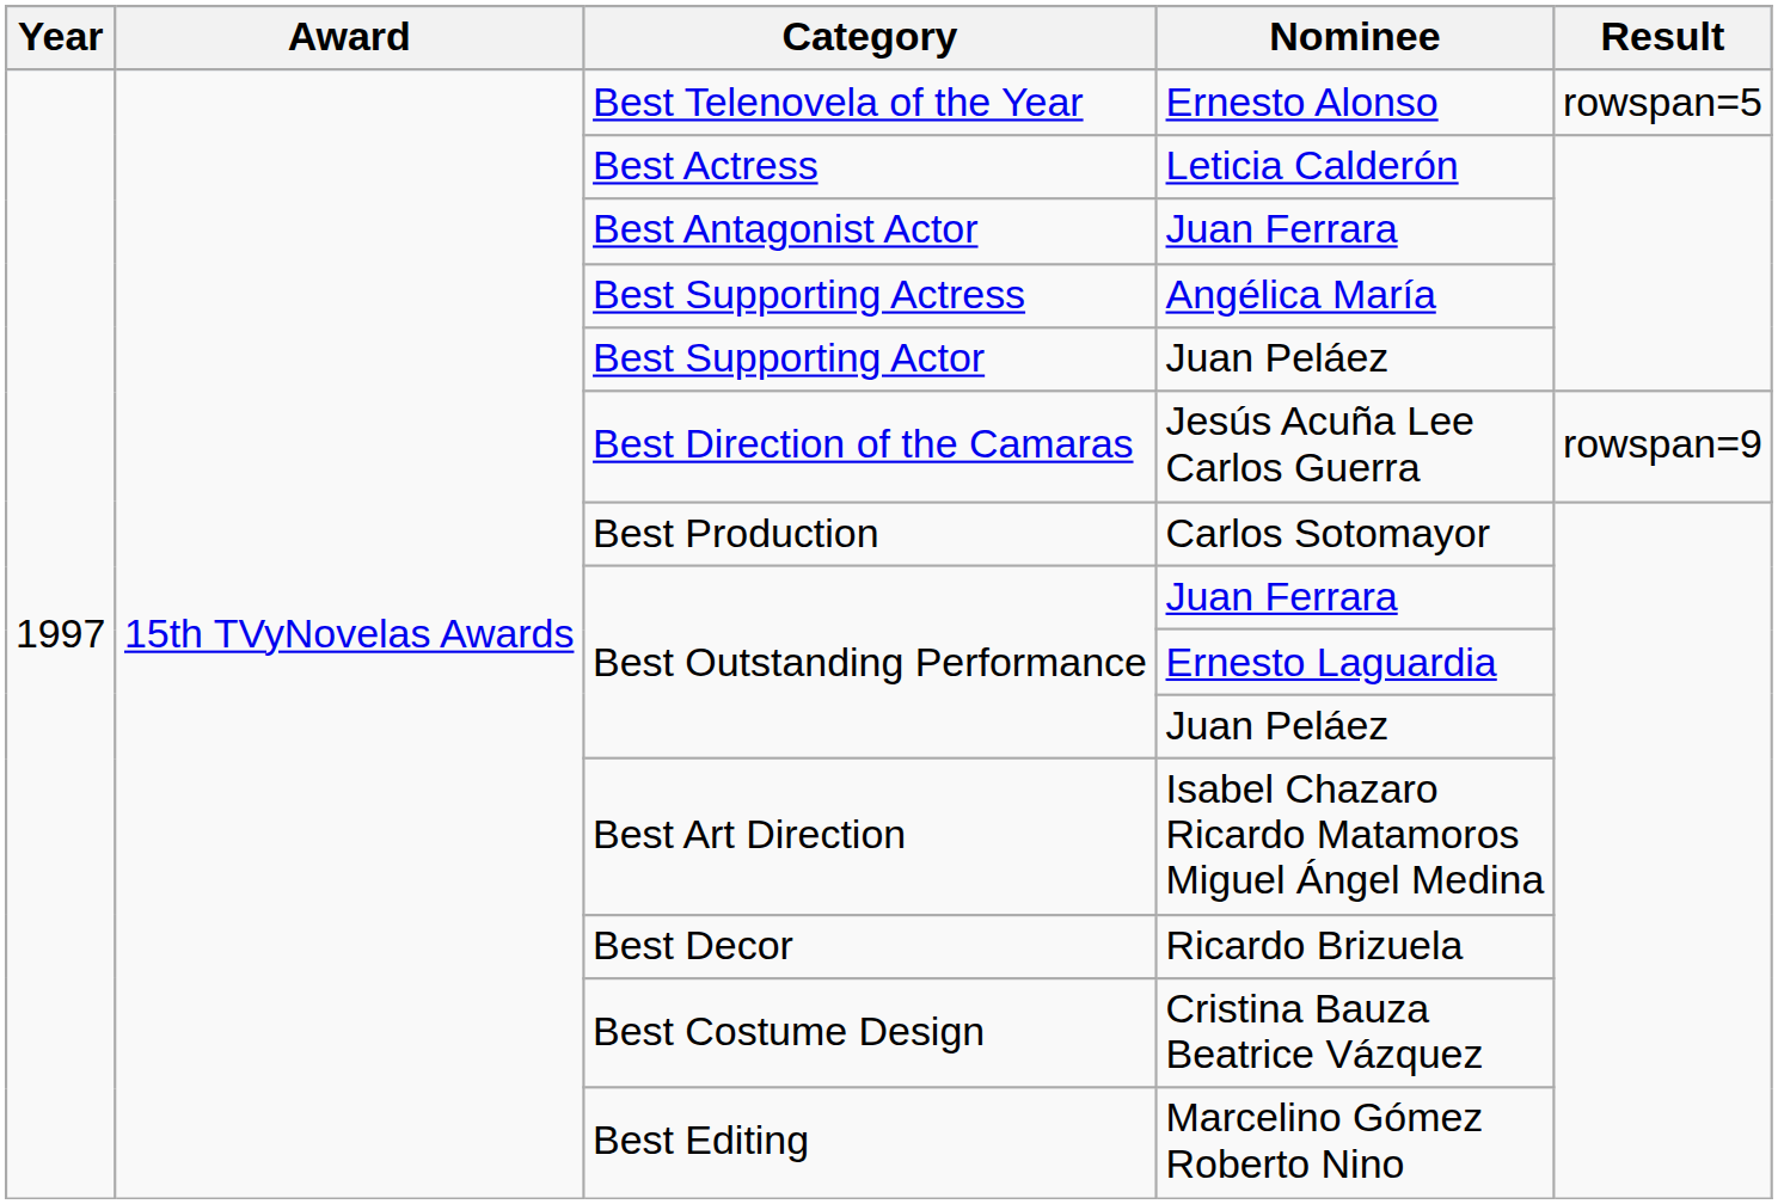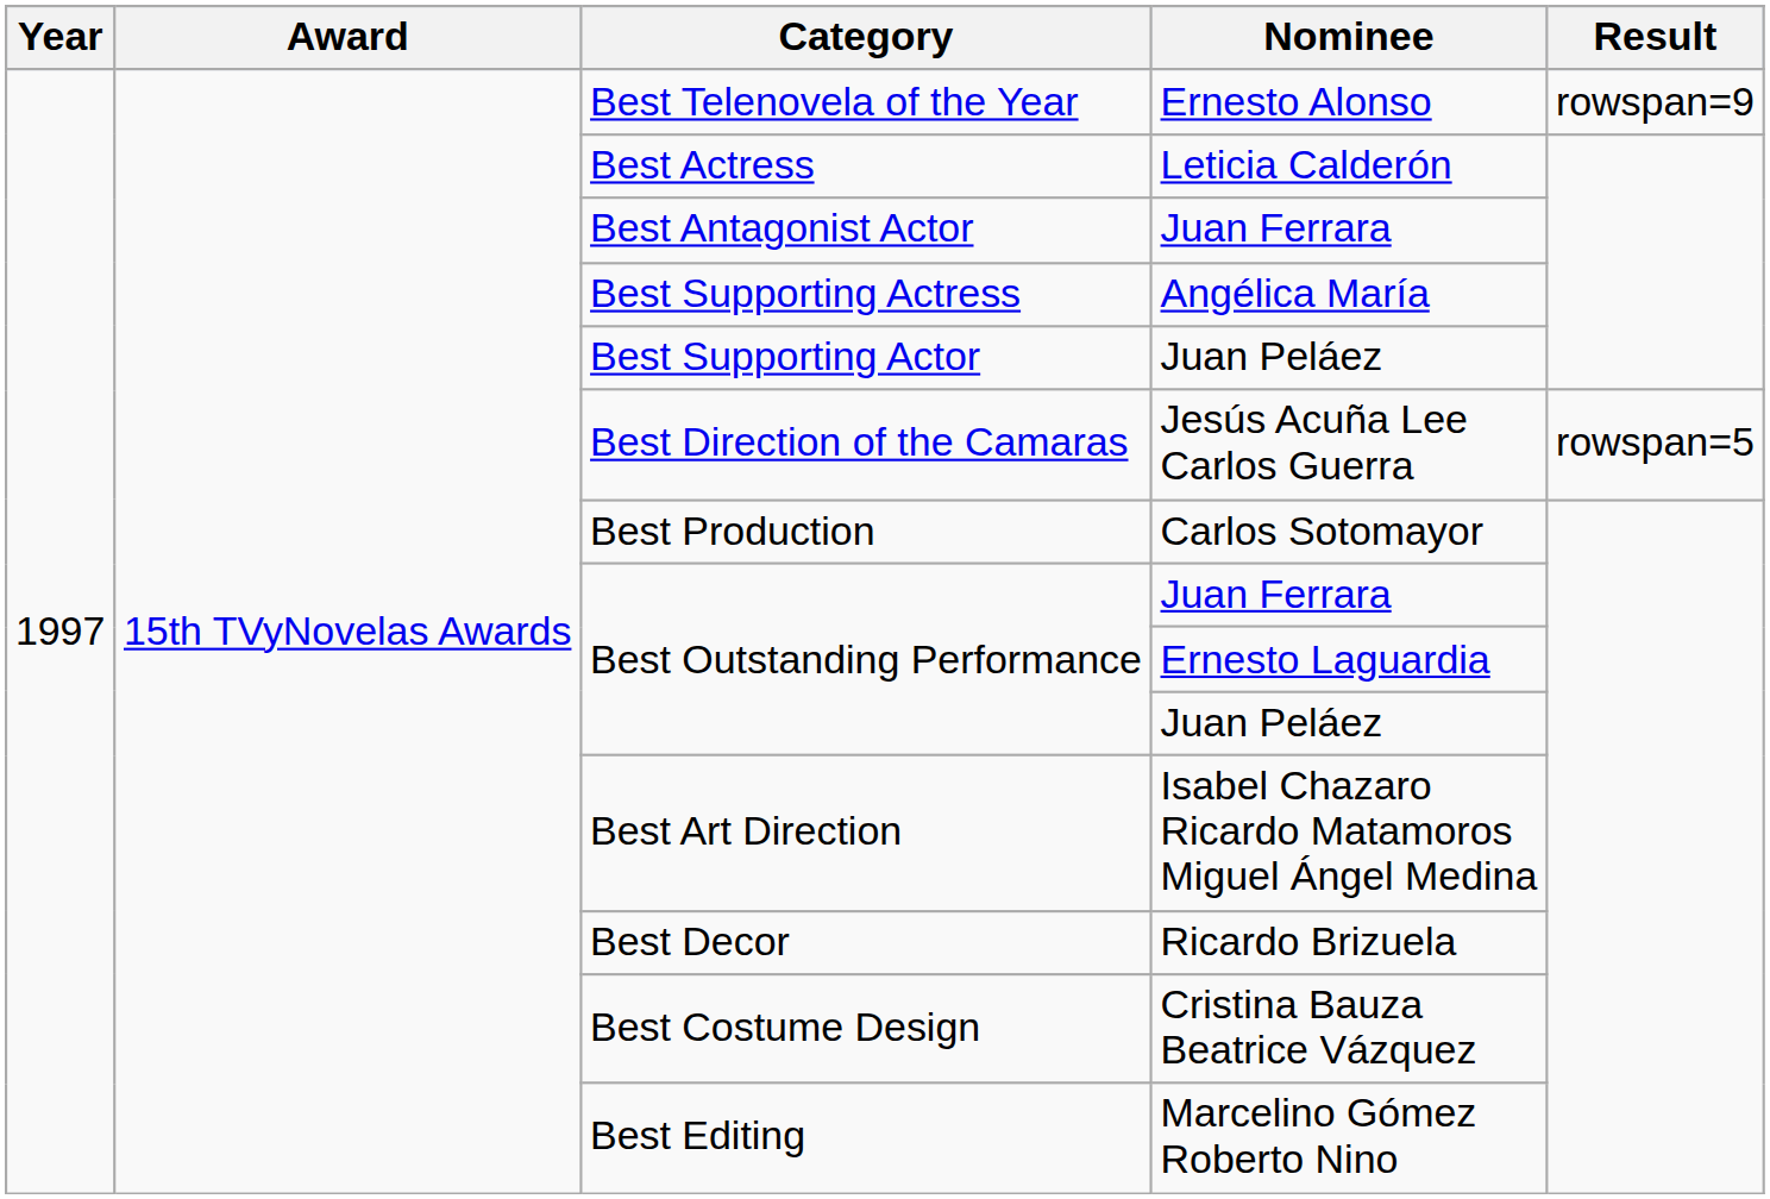Best Telenovela of the Year | Result: rowspan=5 -> rowspan=9
Best Direction of the Camaras | Result: rowspan=9 -> rowspan=5
